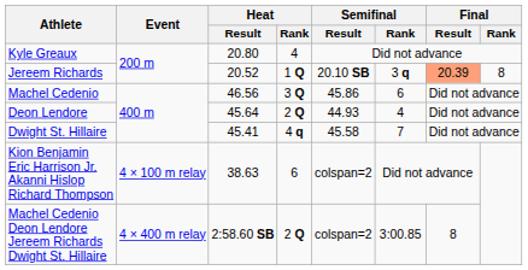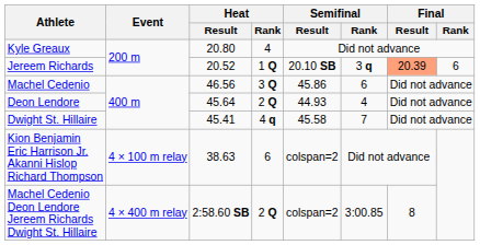Jereem Richards | Final / Rank: 8 -> 6
